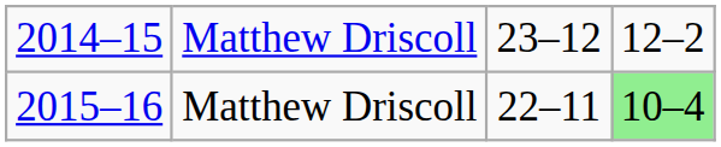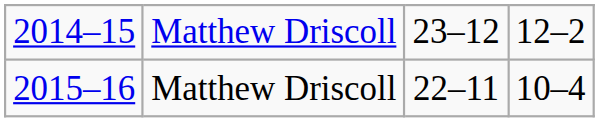2015–16 / Matthew Driscoll | column 4: lightgreen background -> no background
